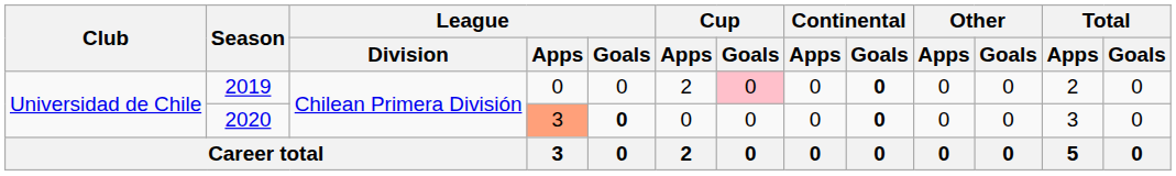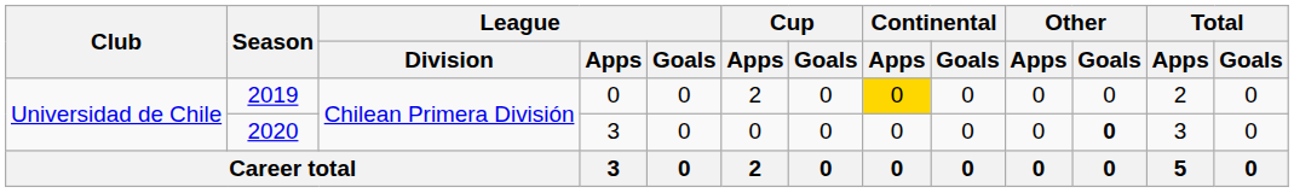2019 | Cup / Goals: pink background -> no background
2019 | Continental / Apps: no background -> gold background
2019 | Continental / Goals: bold -> normal
2020 | League / Apps: lightsalmon background -> no background
2020 | League / Goals: bold -> normal
2020 | Continental / Goals: bold -> normal
2020 | Other / Goals: normal -> bold
